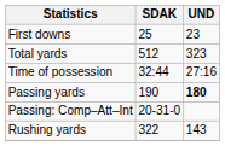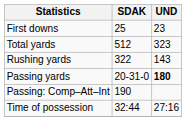rows swapped: Rushing yards <-> Time of possession
Passing yards | SDAK: 190 -> 20-31-0
Passing: Comp–Att–Int | SDAK: 20-31-0 -> 190
